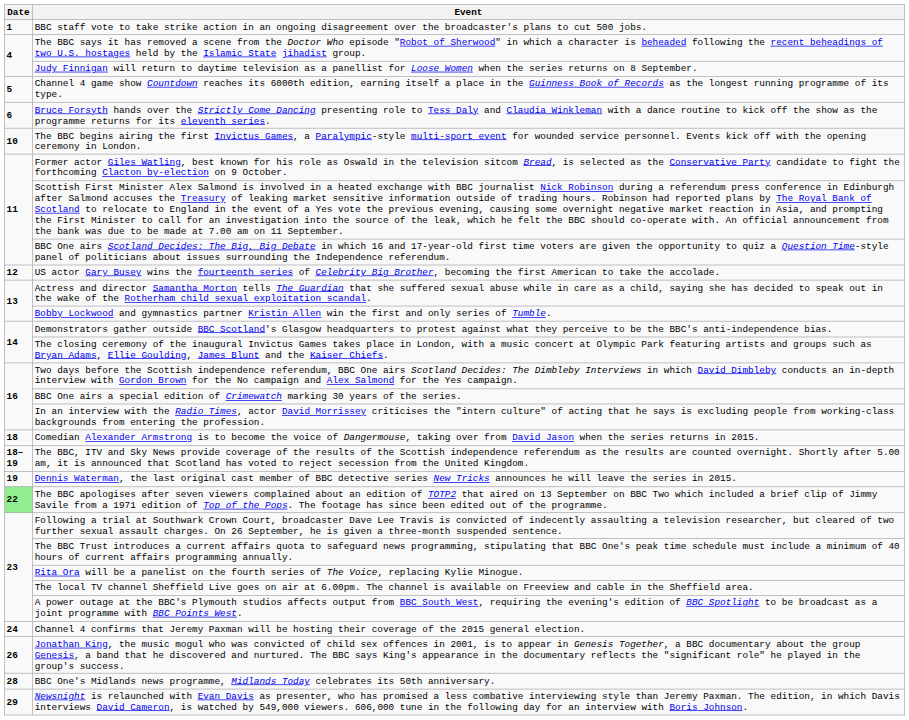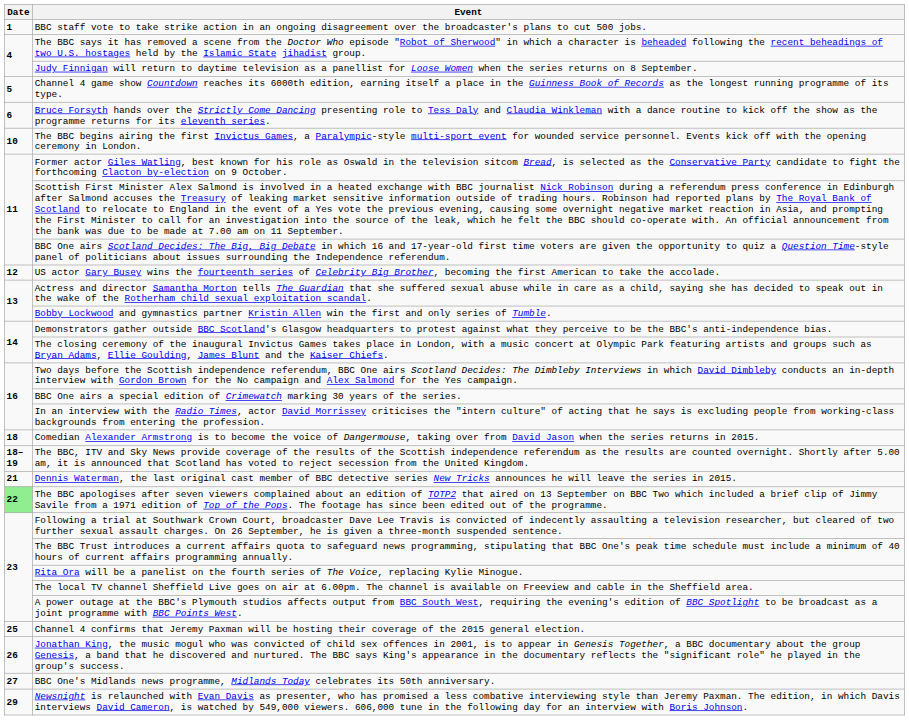row 21 | Date: 19 -> 21
row 28 | Date: 24 -> 25
row 30 | Date: 28 -> 27
